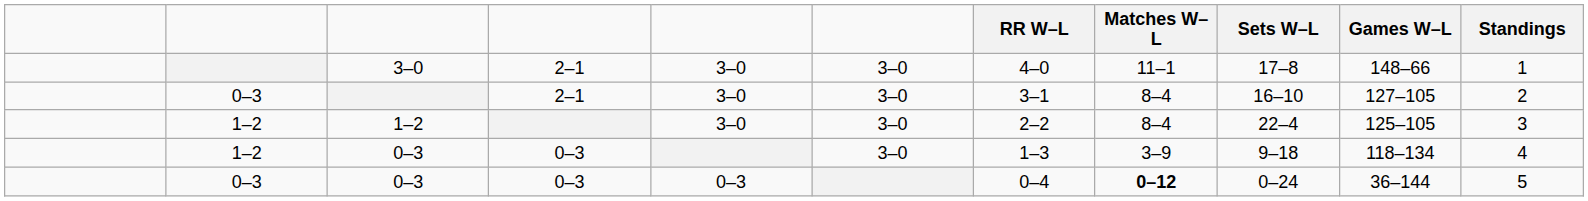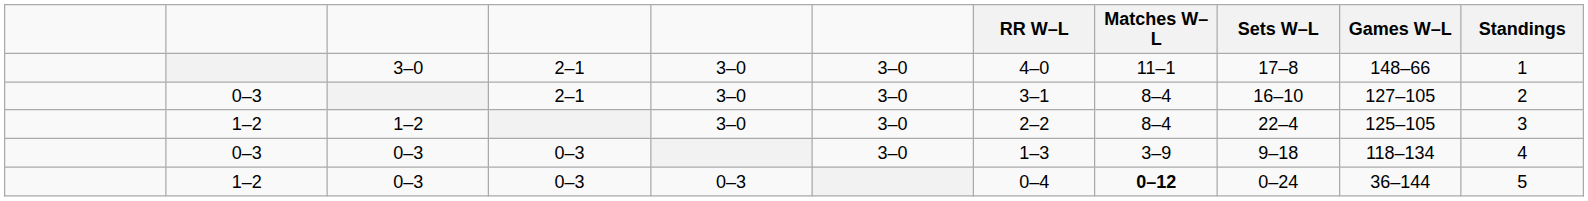row 5 | column 2: 1–2 -> 0–3
row 6 | column 2: 0–3 -> 1–2
